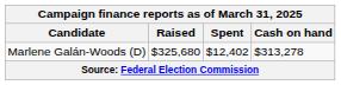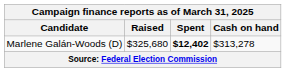Marlene Galán-Woods (D) | Spent: normal -> bold
